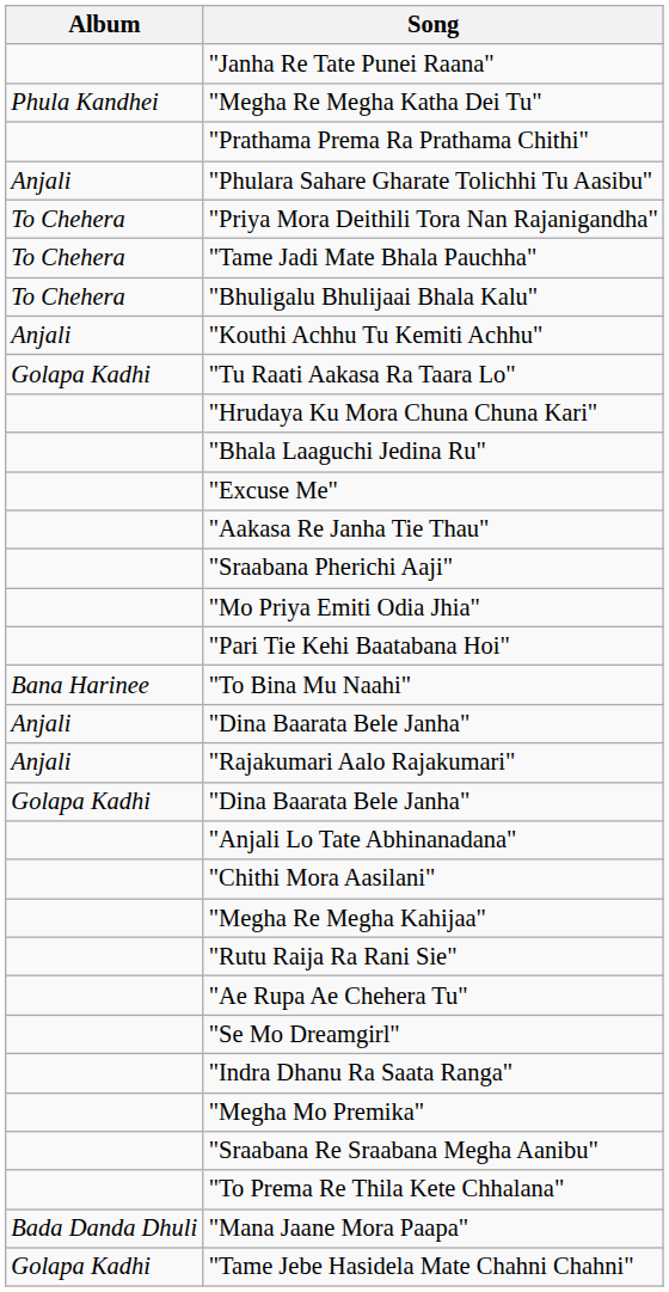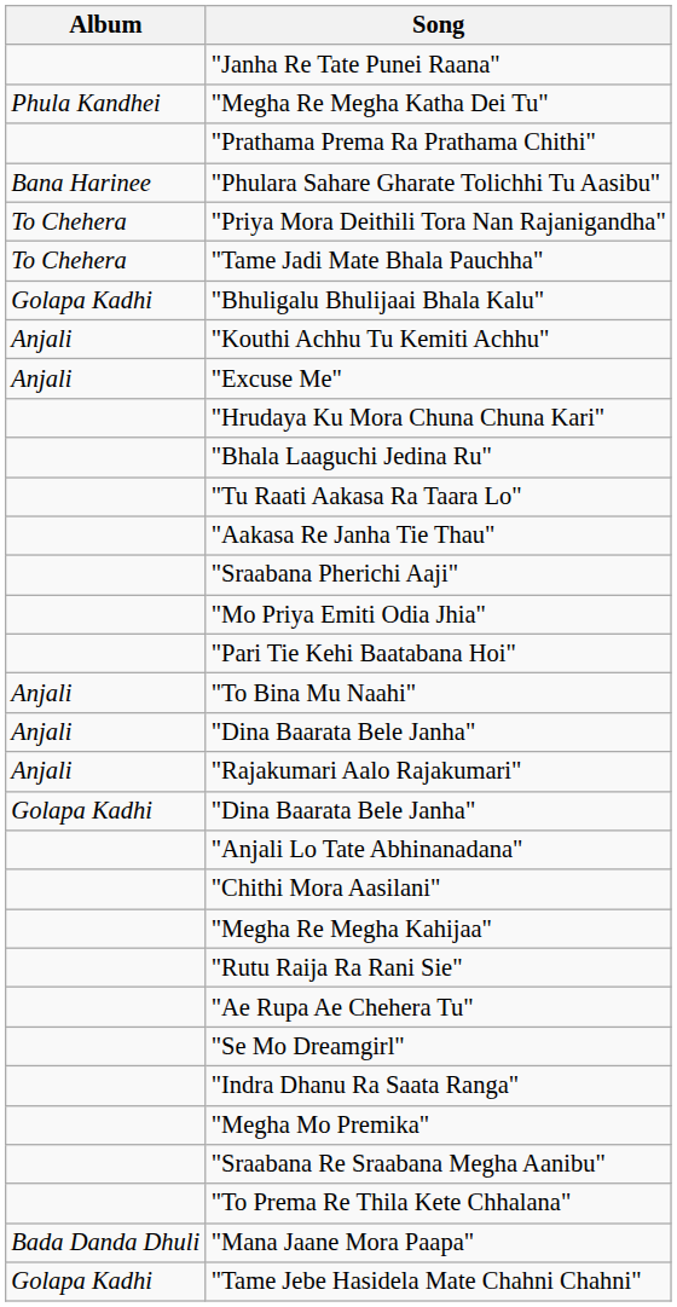row 5 | Album: Anjali -> Bana Harinee
row 8 | Album: To Chehera -> Golapa Kadhi
row 10 | Album: Golapa Kadhi -> Anjali
row 10 | Song: "Tu Raati Aakasa Ra Taara Lo" -> "Excuse Me"
row 13 | Song: "Excuse Me" -> "Tu Raati Aakasa Ra Taara Lo"
row 18 | Album: Bana Harinee -> Anjali
